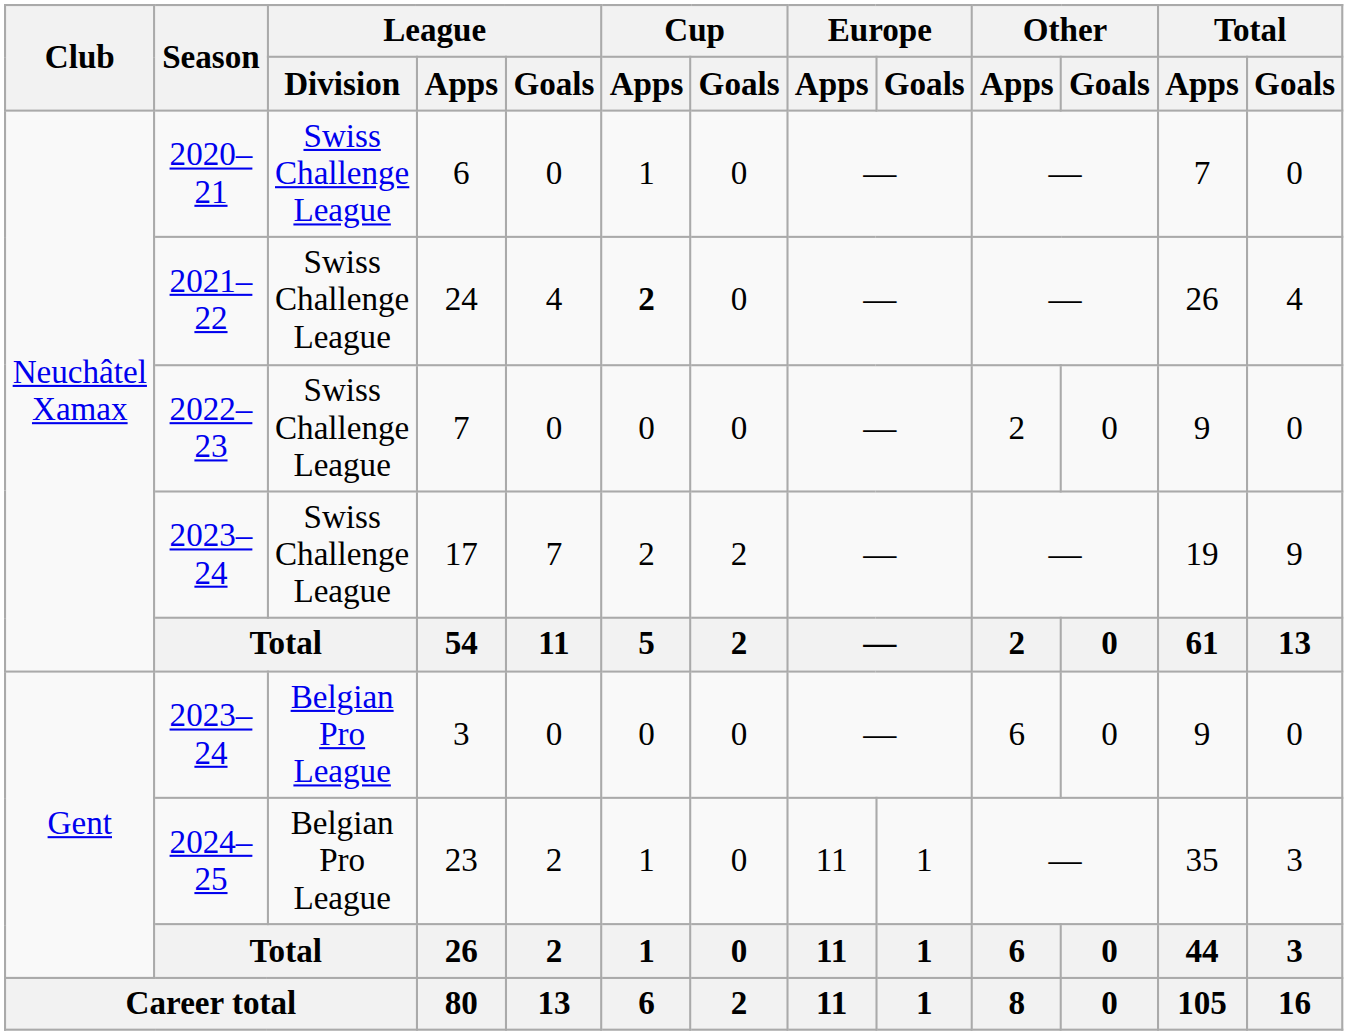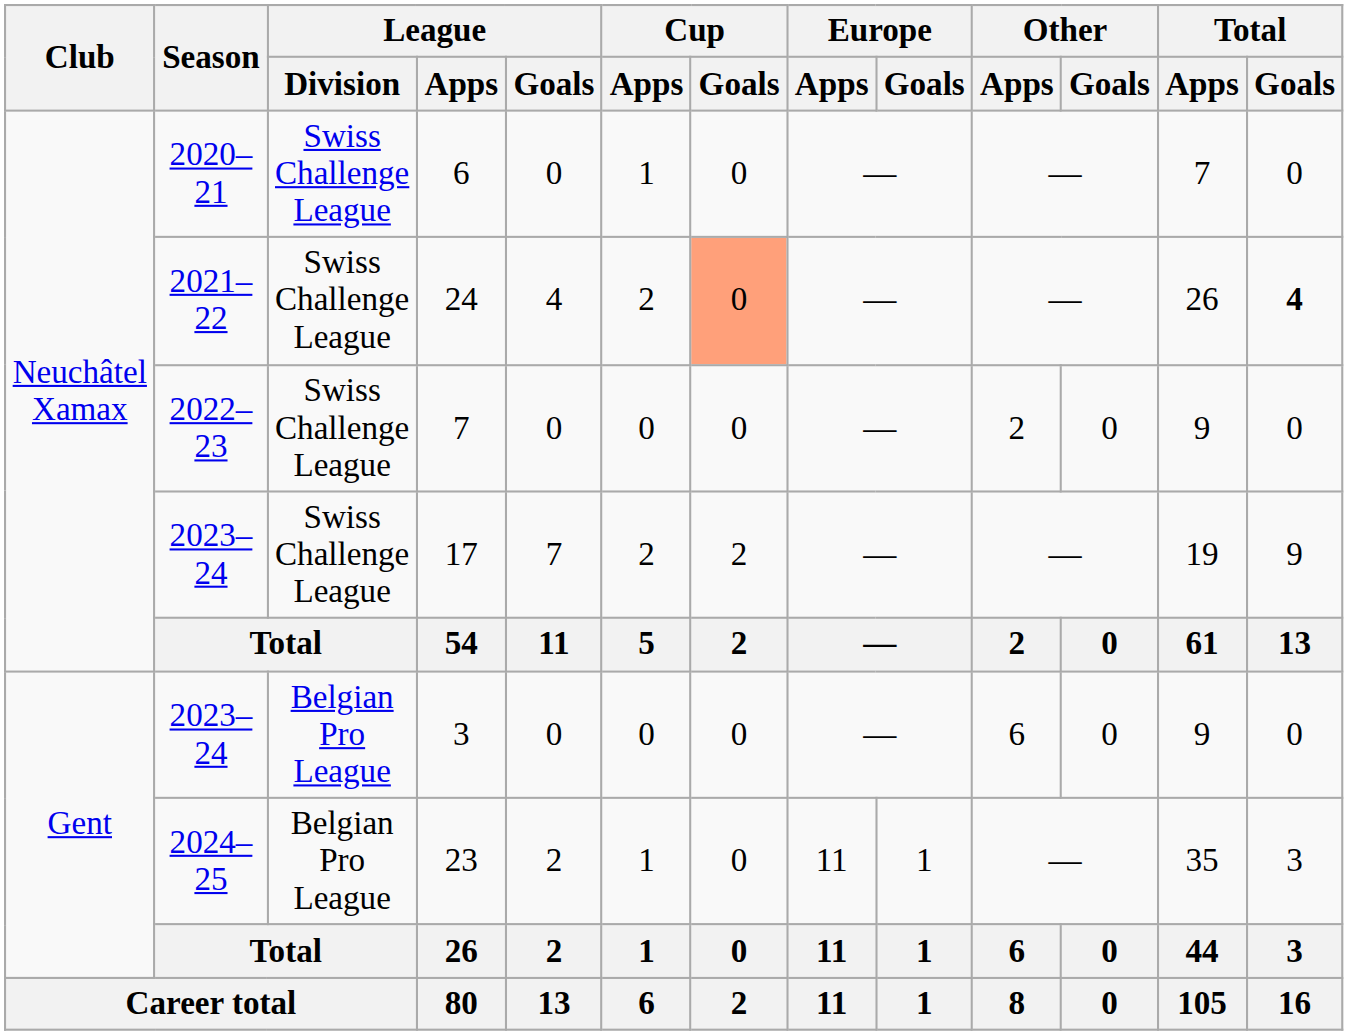24 | Cup / Apps: bold -> normal
24 | Cup / Goals: no background -> lightsalmon background
24 | Total / Goals: normal -> bold
